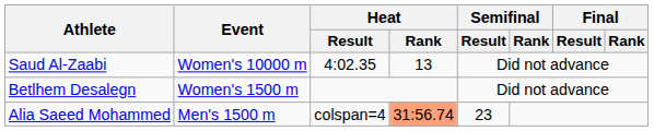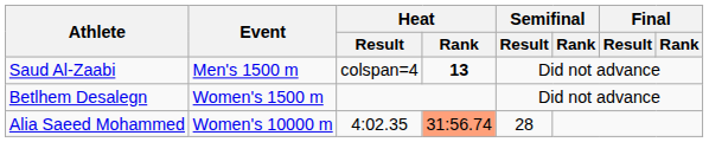Saud Al-Zaabi | Event: Women's 10000 m -> Men's 1500 m
Saud Al-Zaabi | Heat / Result: 4:02.35 -> colspan=4
Saud Al-Zaabi | Heat / Rank: normal -> bold
Alia Saeed Mohammed | Event: Men's 1500 m -> Women's 10000 m
Alia Saeed Mohammed | Heat / Result: colspan=4 -> 4:02.35
Alia Saeed Mohammed | Semifinal / Result: 23 -> 28
